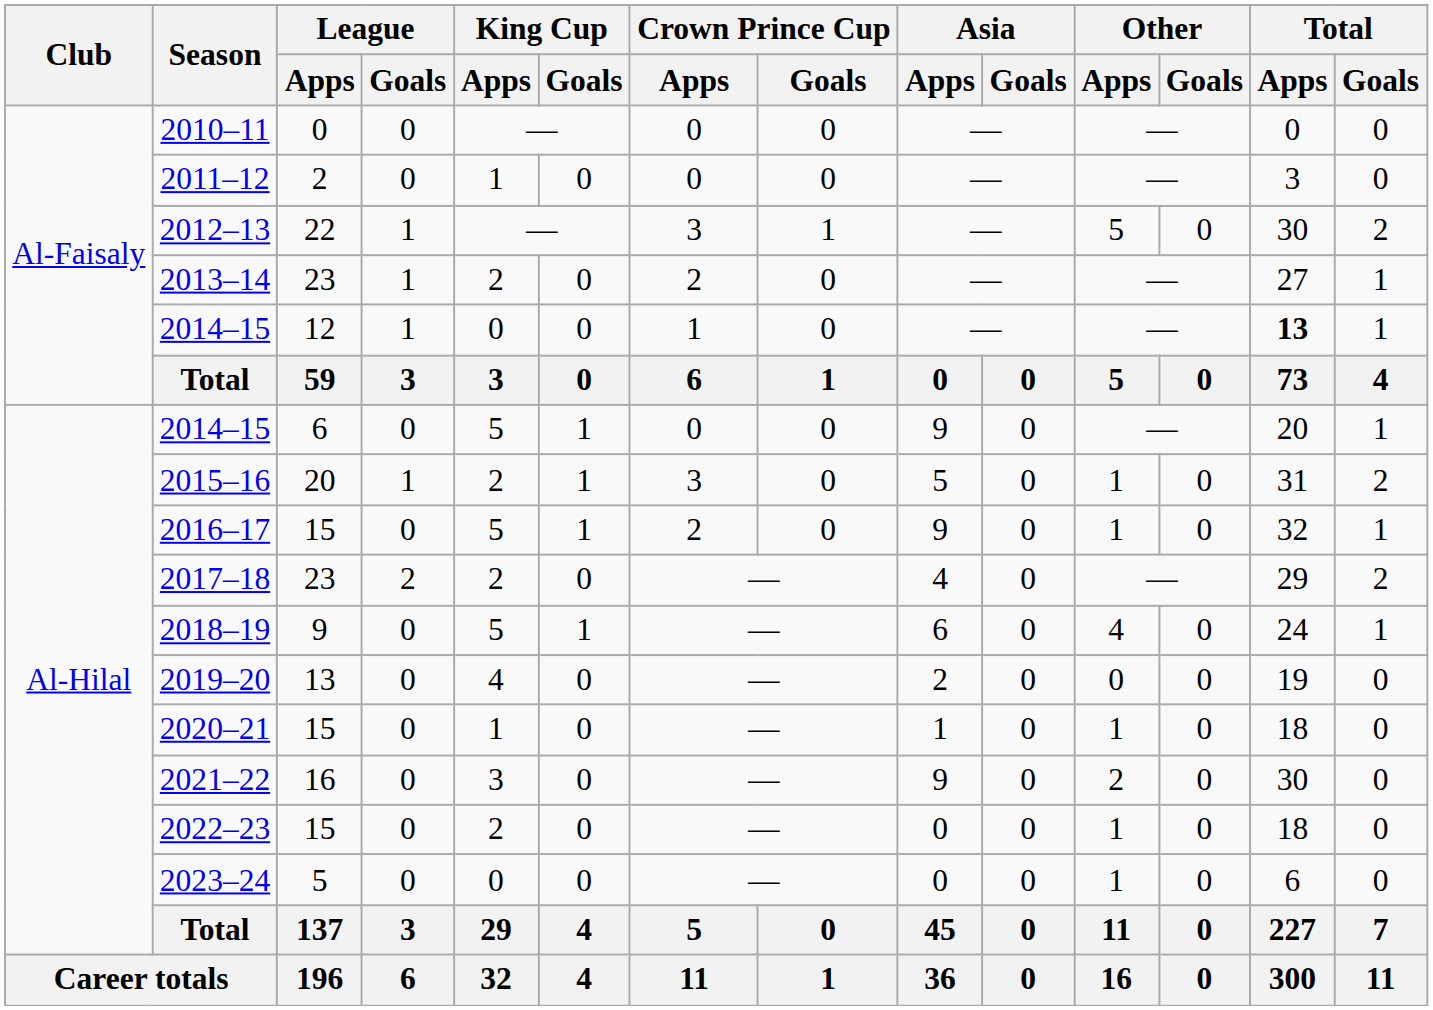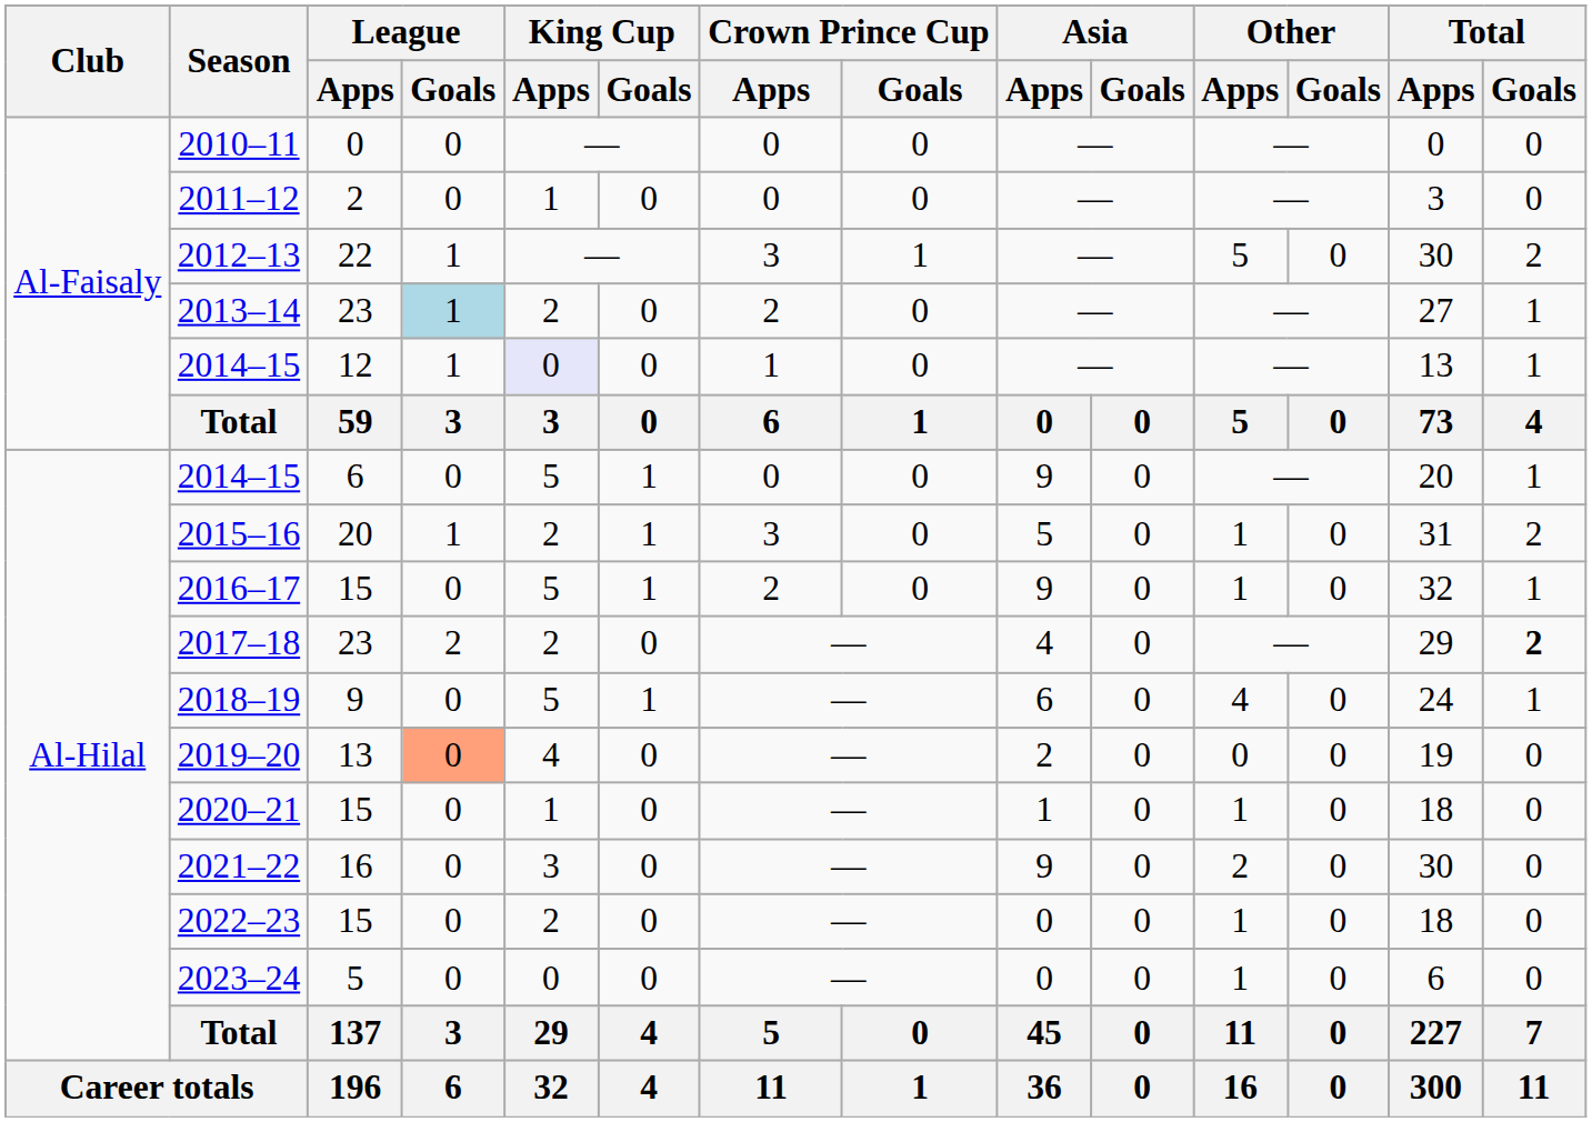2013–14 | League / Goals: no background -> lightblue background
2014–15 / 12 | King Cup / Apps: no background -> lavender background
2014–15 / 12 | Total / Apps: bold -> normal
2017–18 | Total / Goals: normal -> bold
2019–20 | League / Goals: no background -> lightsalmon background
